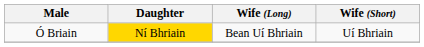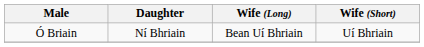Ó Briain | Daughter: gold background -> no background
